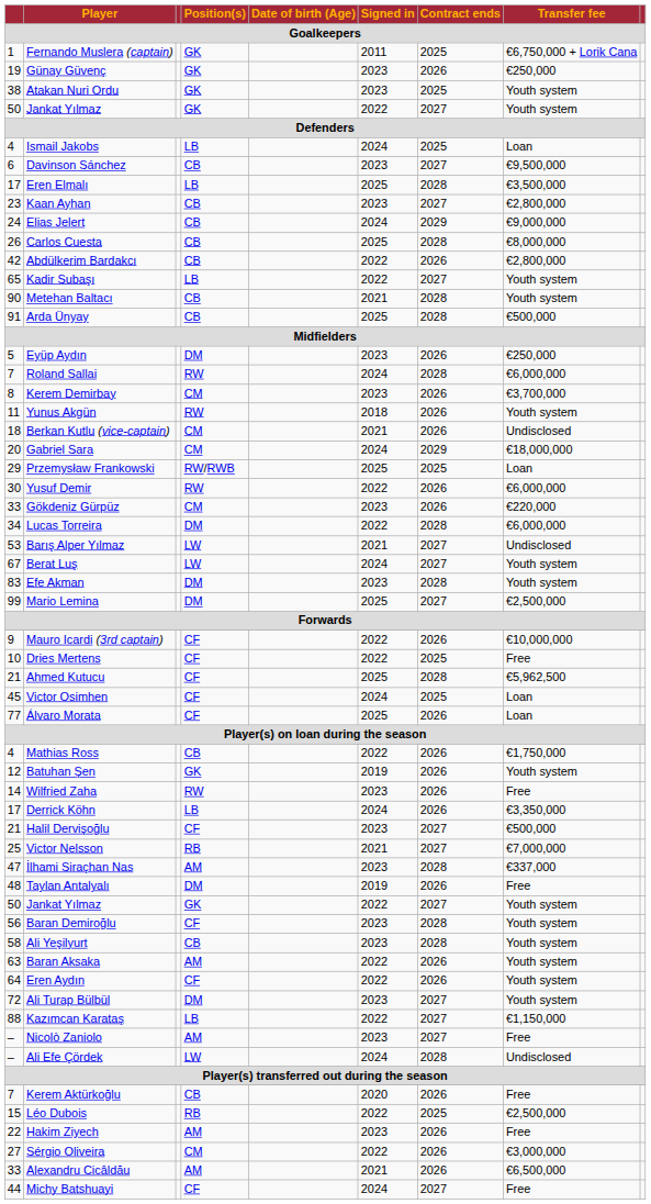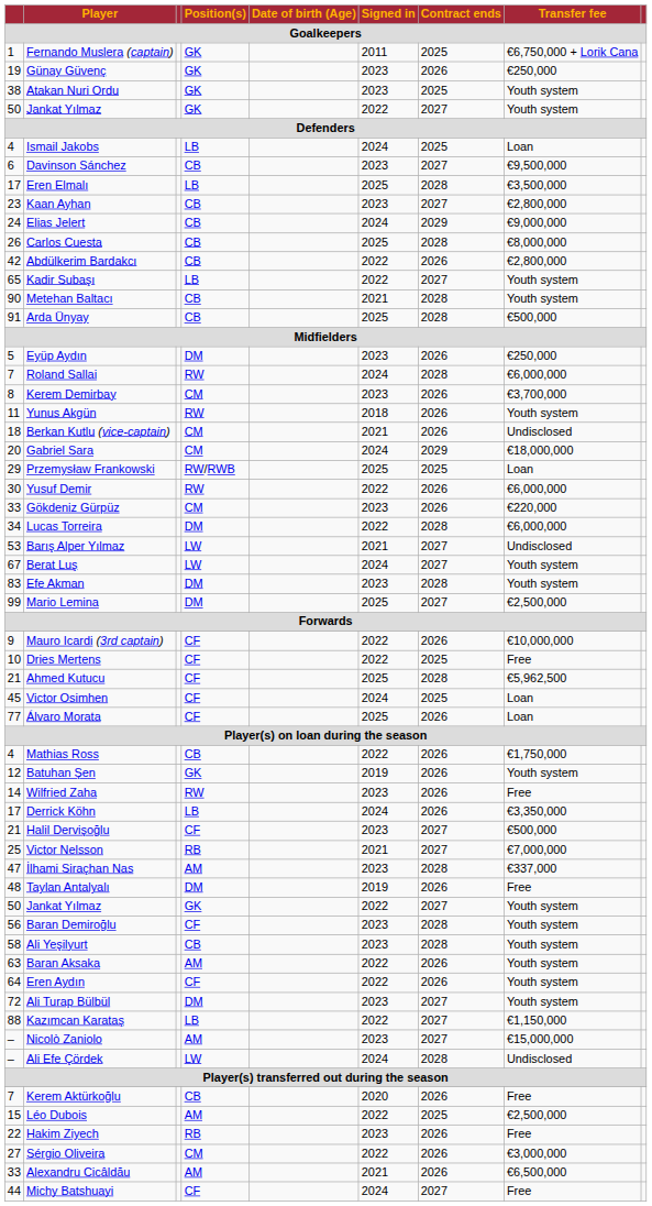Nicolò Zaniolo | Transfer fee: Free -> €15,000,000
Léo Dubois | Position(s): RB -> AM
Hakim Ziyech | Position(s): AM -> RB
